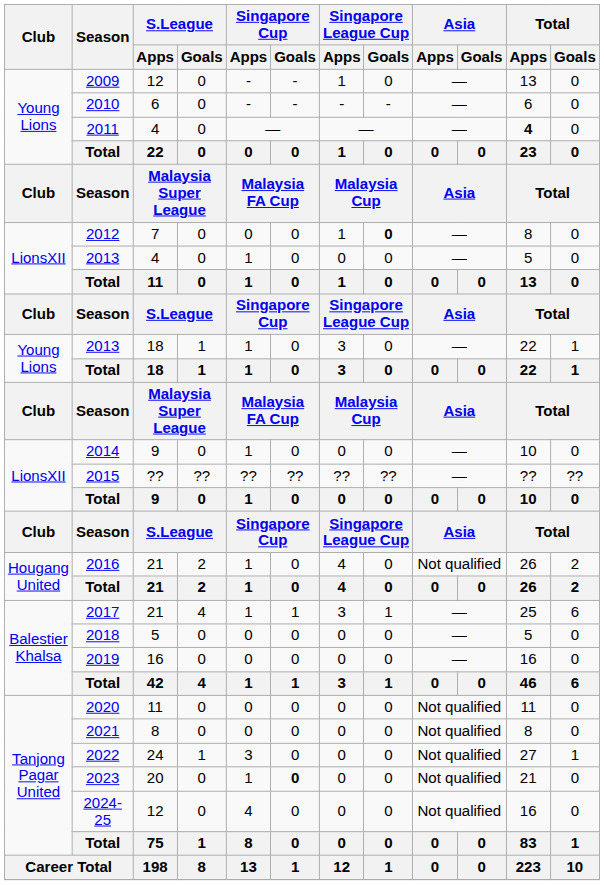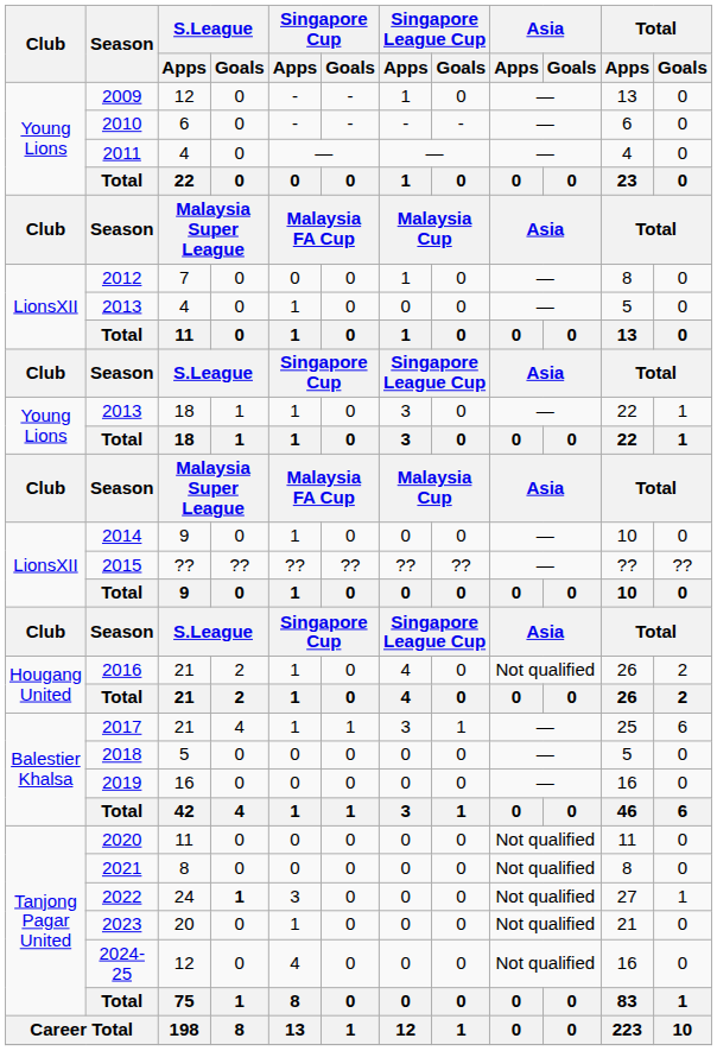2011 | Total / Apps: bold -> normal
2012 | Singapore League Cup / Goals: bold -> normal
2022 | S.League / Goals: normal -> bold
2023 | Singapore Cup / Goals: bold -> normal
